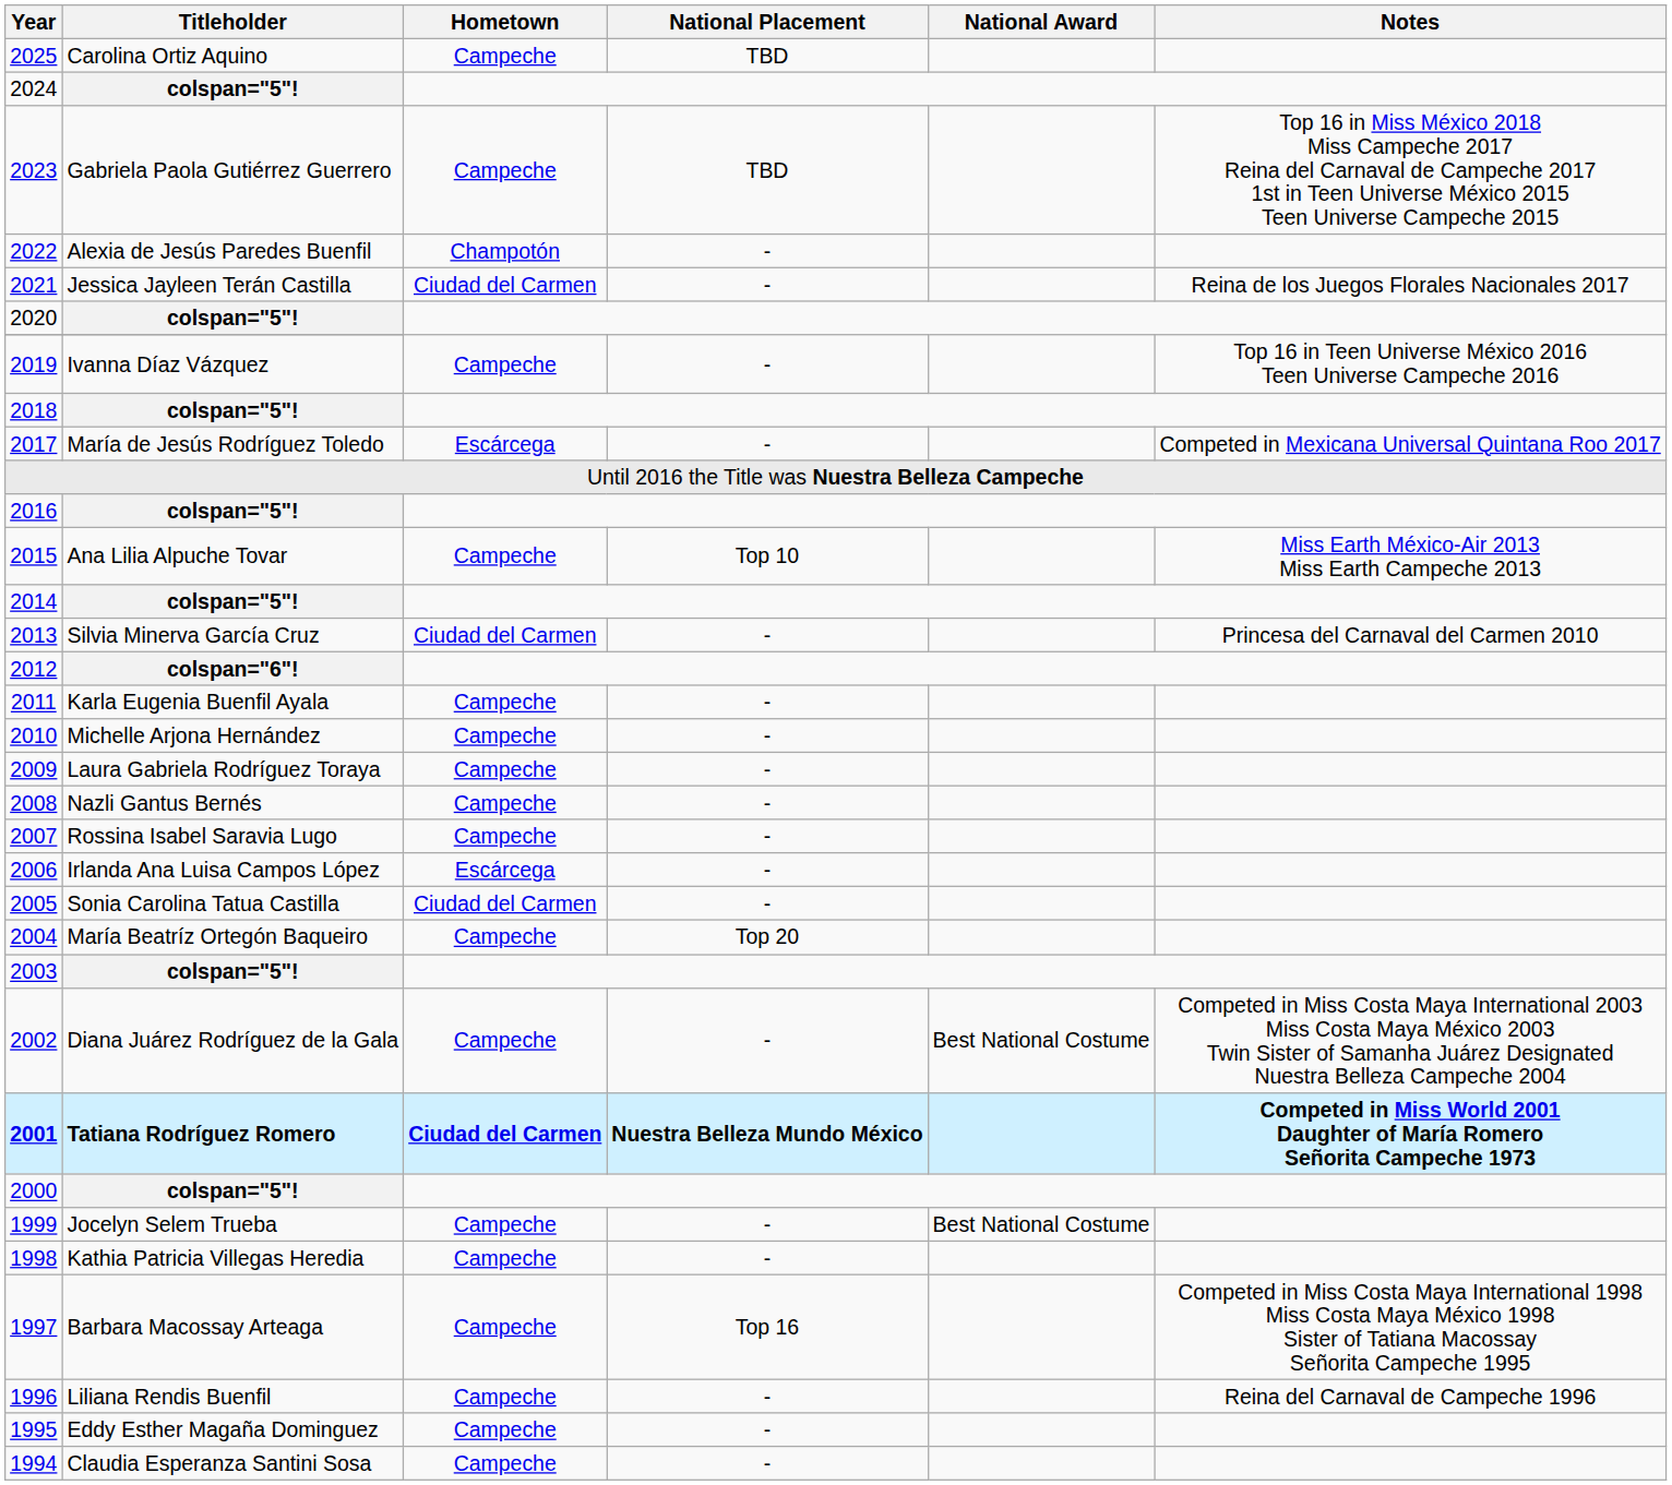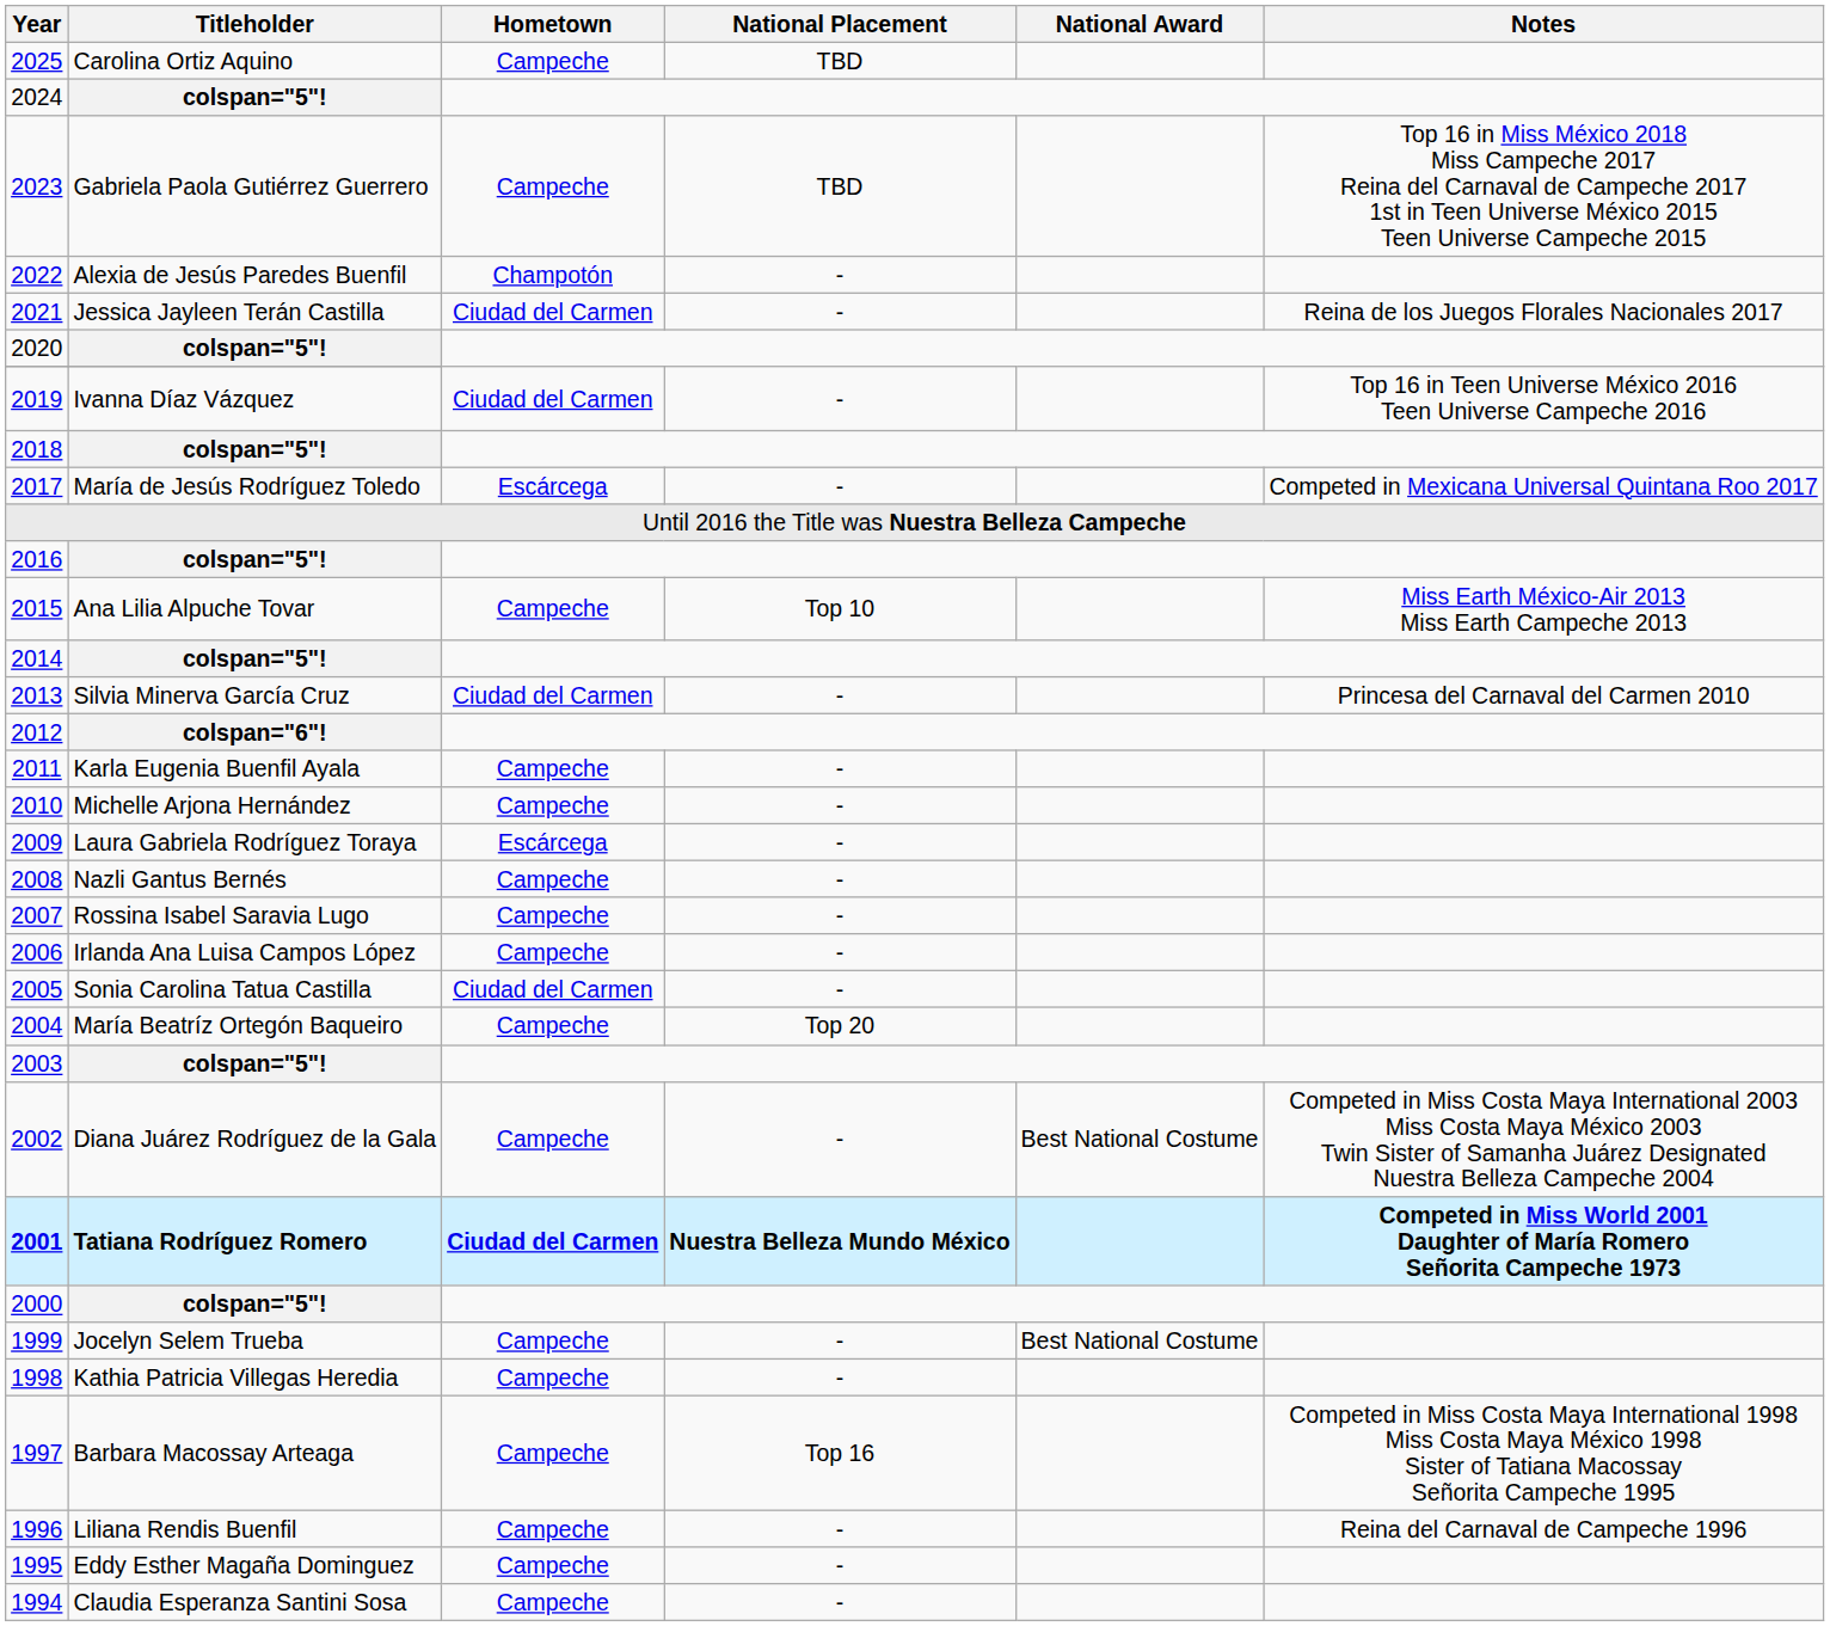2019 | Hometown: Campeche -> Ciudad del Carmen
2009 | Hometown: Campeche -> Escárcega
2006 | Hometown: Escárcega -> Campeche
